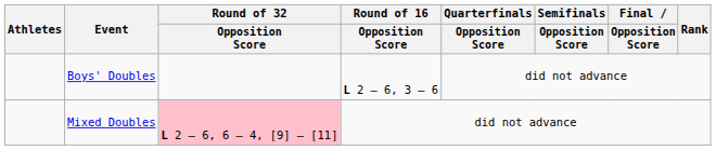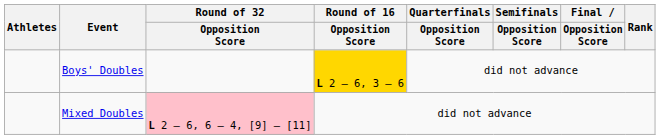Boys' Doubles | Round of 16 / Opposition Score: no background -> gold background
